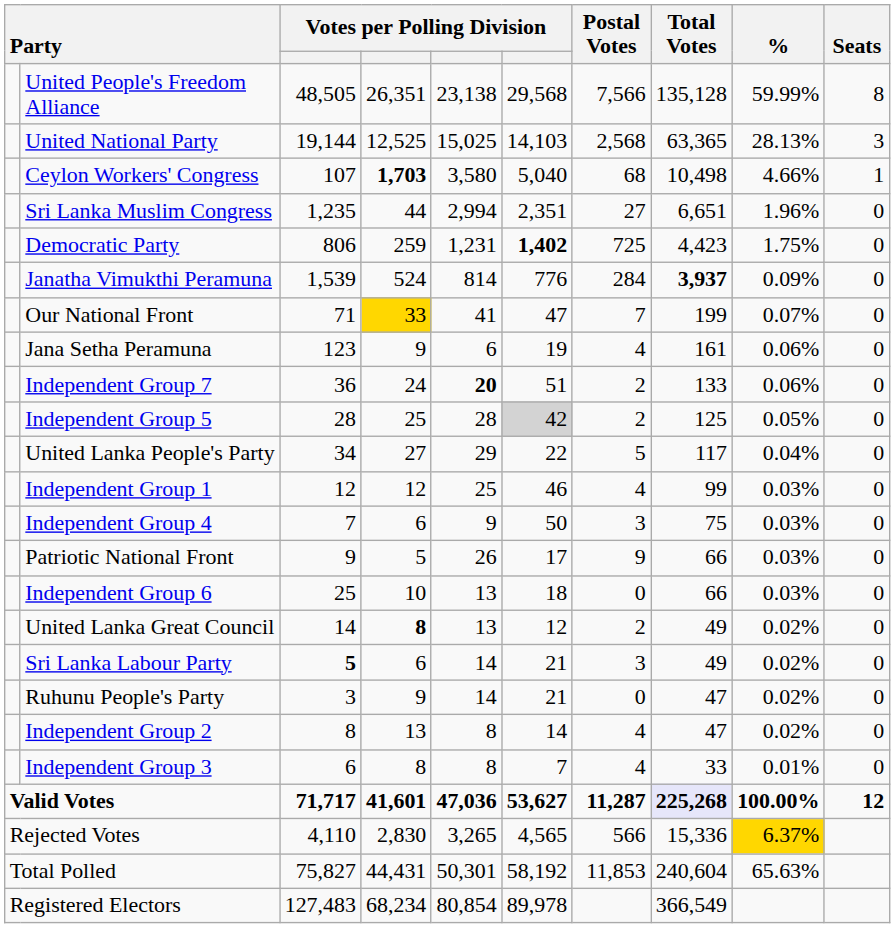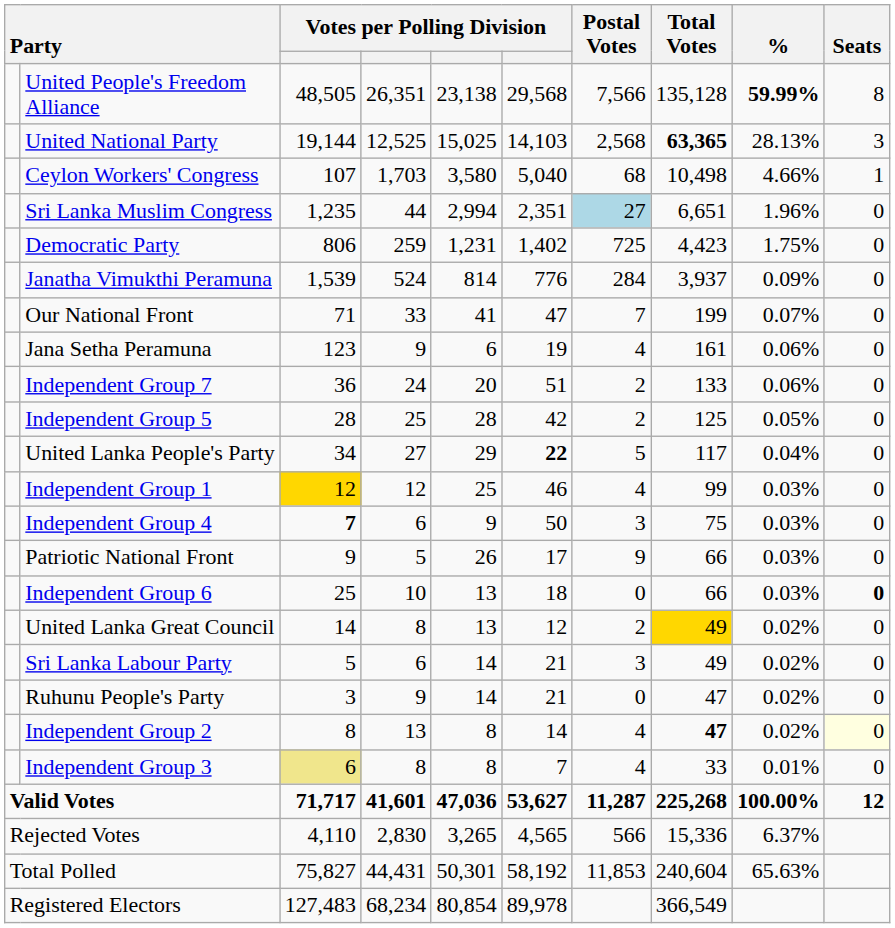United People's Freedom Alliance | %: normal -> bold
United National Party | Total Votes: normal -> bold
Ceylon Workers' Congress | column 4: bold -> normal
Sri Lanka Muslim Congress | Postal Votes: no background -> lightblue background
Democratic Party | column 6: bold -> normal
Janatha Vimukthi Peramuna | Total Votes: bold -> normal
Our National Front | column 4: gold background -> no background
Independent Group 7 | column 5: bold -> normal
Independent Group 5 | column 6: lightgrey background -> no background
United Lanka People's Party | column 6: normal -> bold
Independent Group 1 | column 3: no background -> gold background
Independent Group 4 | column 3: normal -> bold
Independent Group 6 | Seats: normal -> bold
United Lanka Great Council | column 4: bold -> normal
United Lanka Great Council | Total Votes: no background -> gold background
Sri Lanka Labour Party | column 3: bold -> normal
Independent Group 2 | Total Votes: normal -> bold
Independent Group 2 | Seats: no background -> lightyellow background
Independent Group 3 | column 3: no background -> khaki background
Valid Votes | Total Votes: lavender background -> no background
Rejected Votes | %: gold background -> no background
